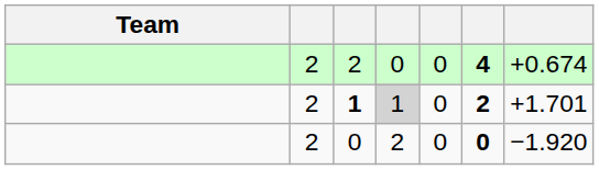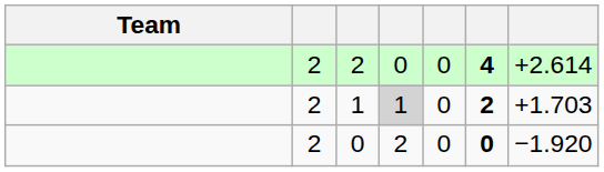row 2 | column 7: +0.674 -> +2.614
row 3 | column 3: bold -> normal
row 3 | column 7: +1.701 -> +1.703
